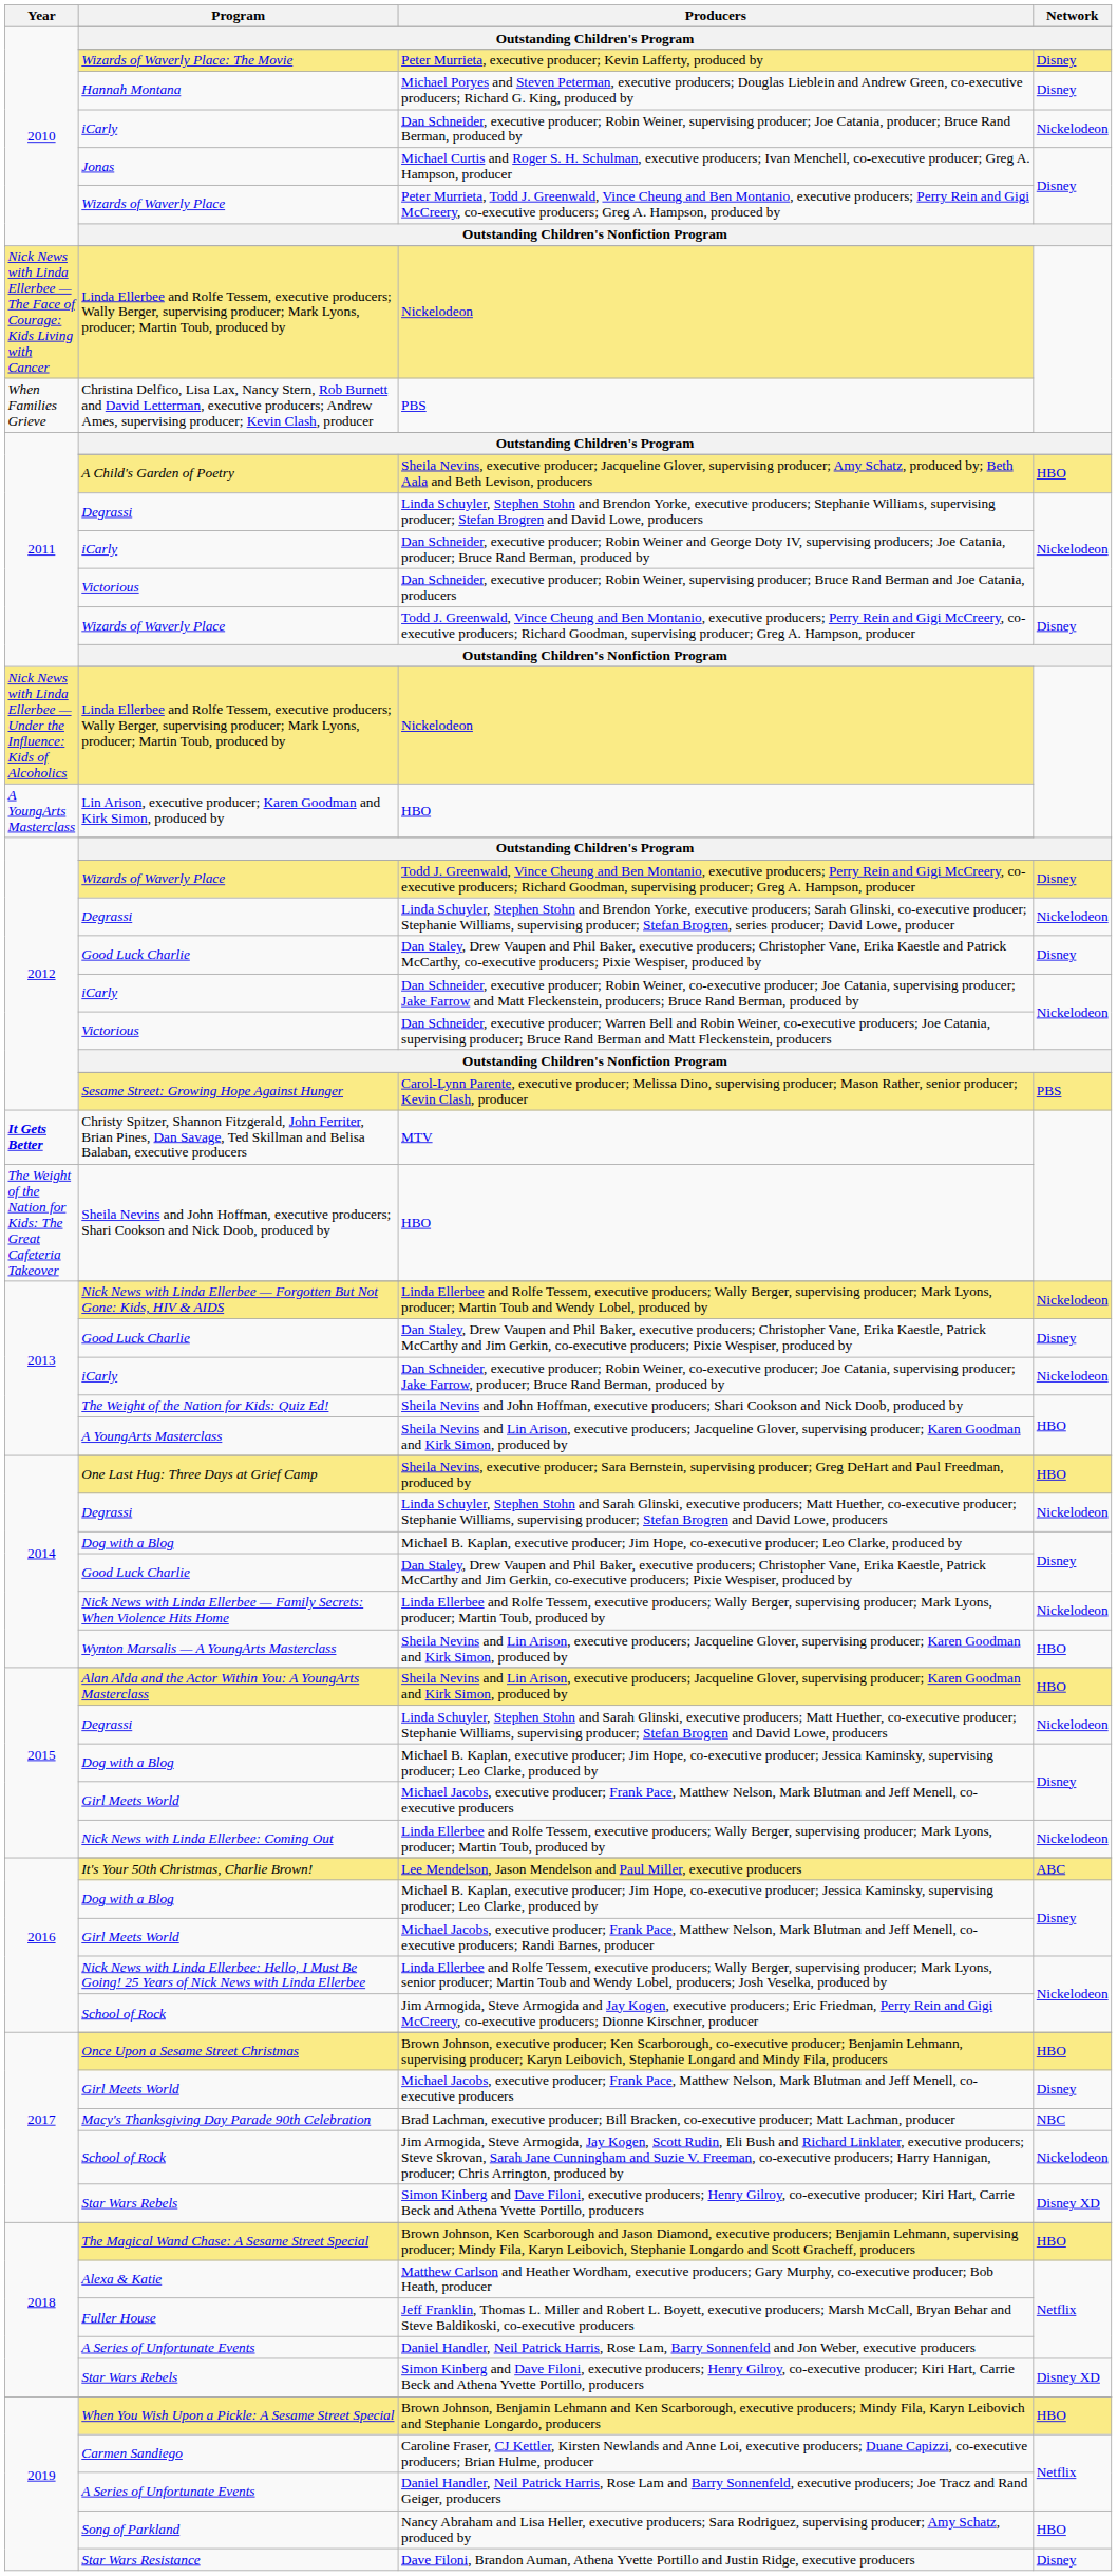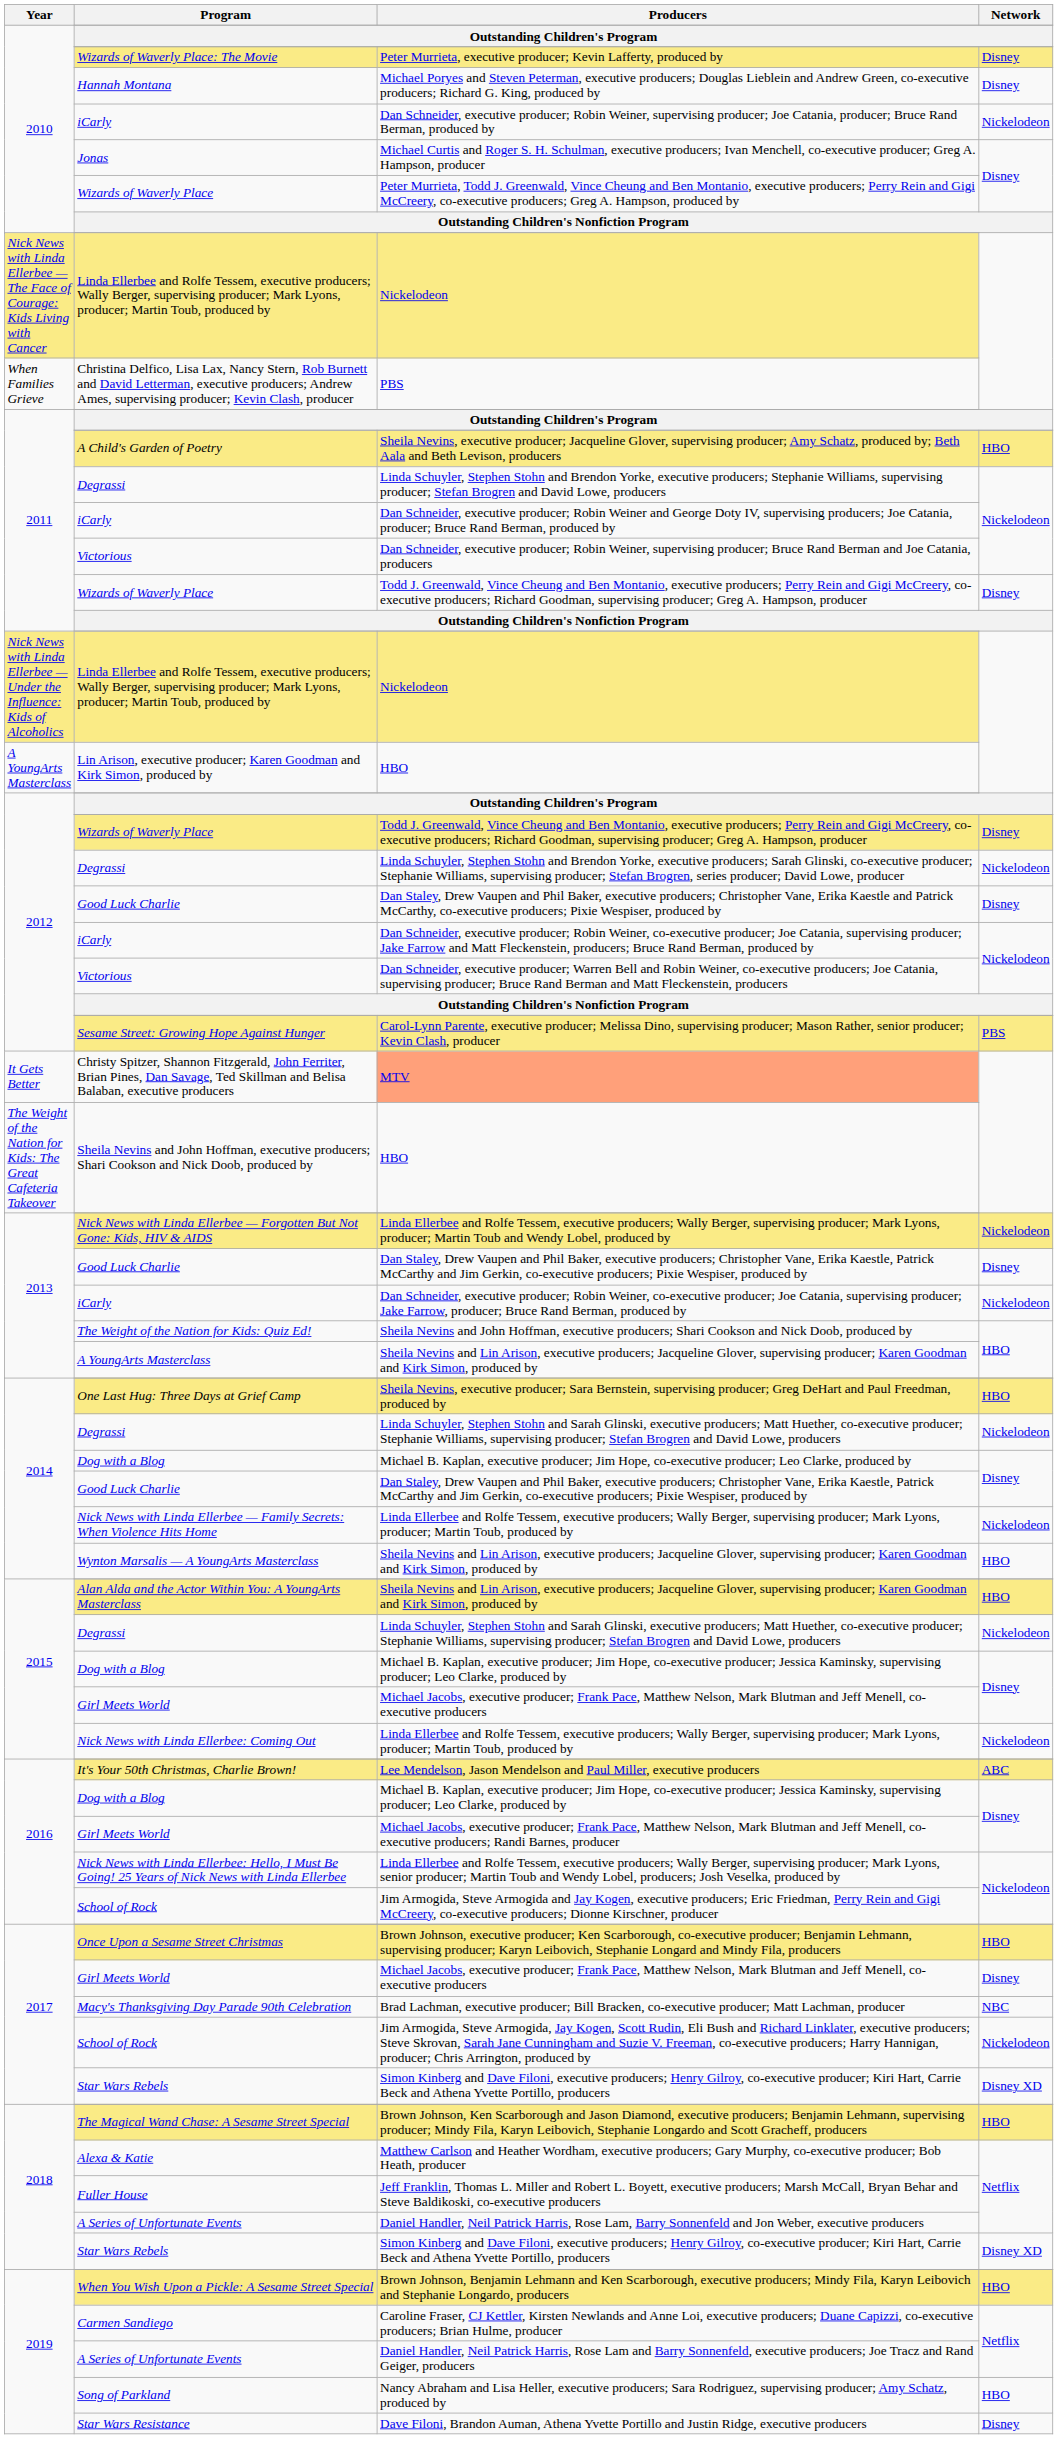MTV | Year: bold -> normal
MTV | Producers: no background -> lightsalmon background
